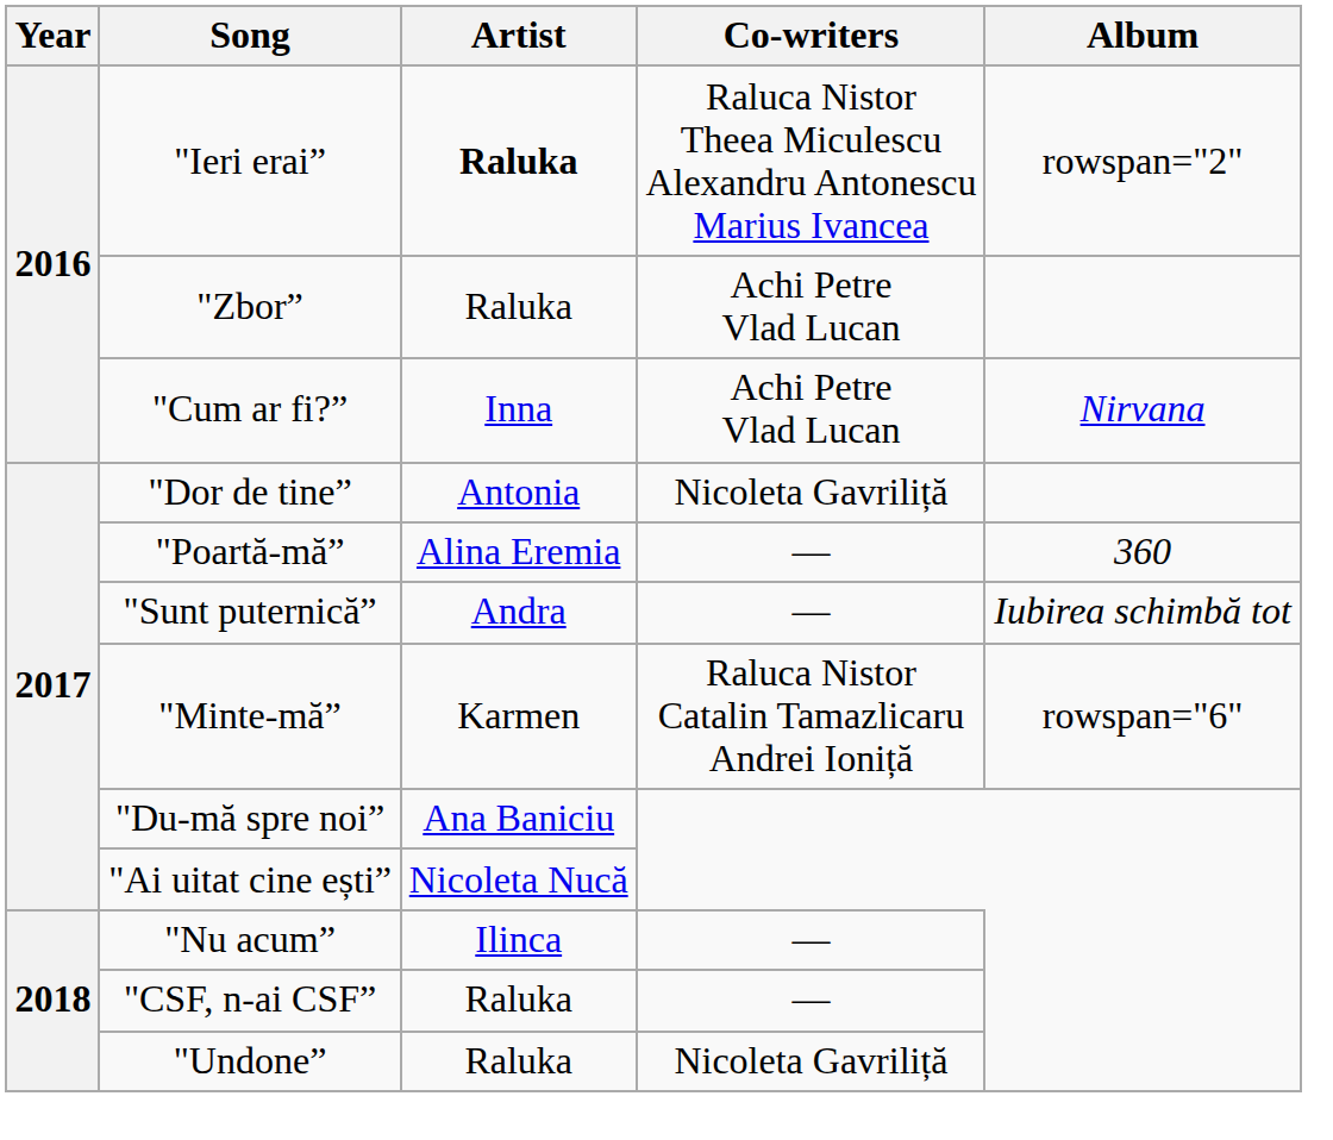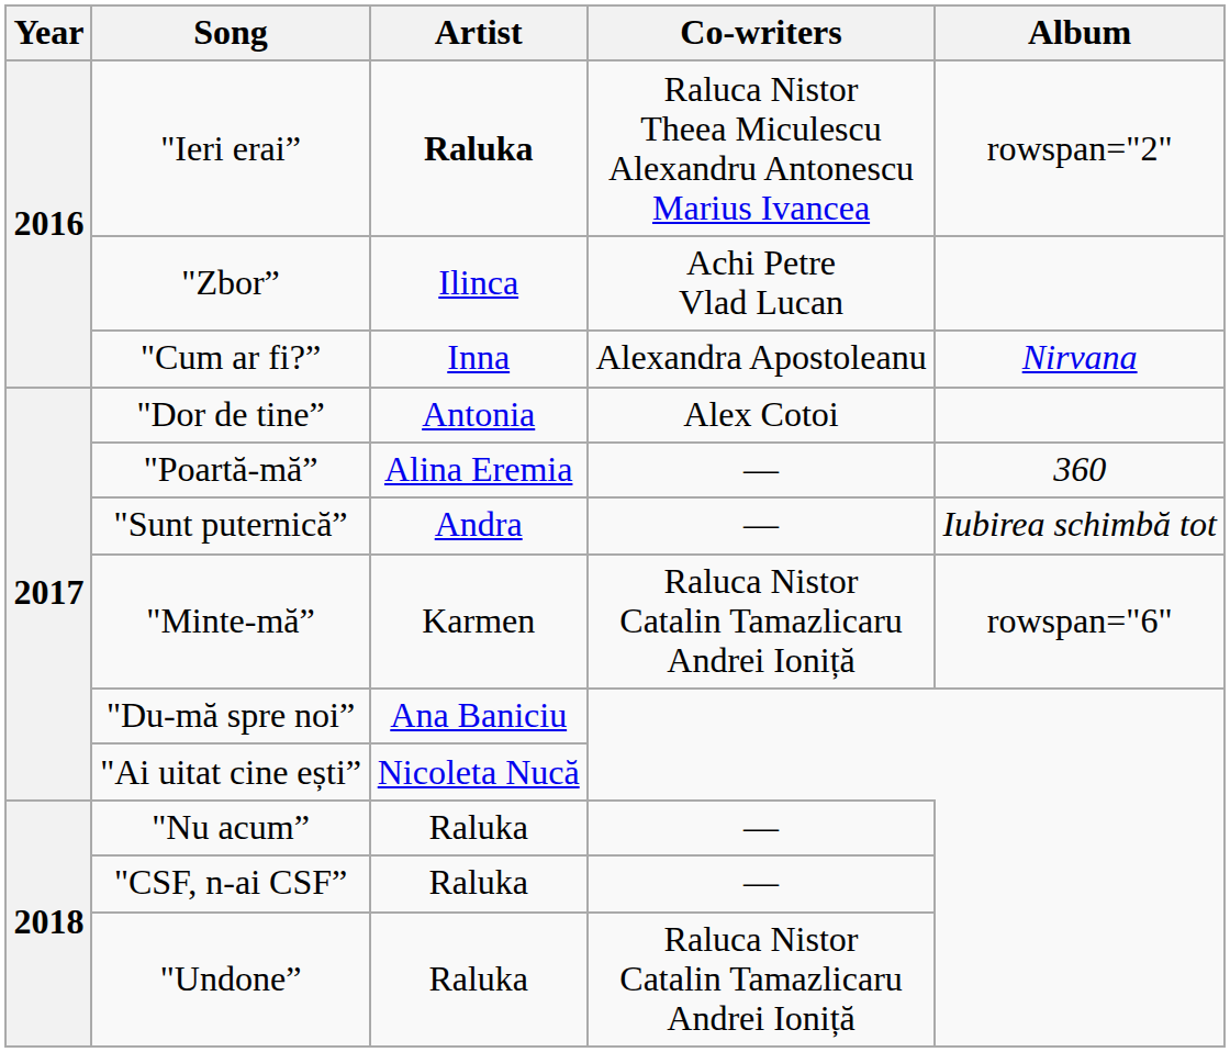"Zbor” | Artist: Raluka -> Ilinca
"Cum ar fi?” | Co-writers: Achi Petre Vlad Lucan -> Alexandra Apostoleanu
"Dor de tine” | Co-writers: Nicoleta Gavriliță -> Alex Cotoi
"Nu acum” | Artist: Ilinca -> Raluka
"Undone” | Co-writers: Nicoleta Gavriliță -> Raluca Nistor Catalin Tamazlicaru Andrei Ioniță
